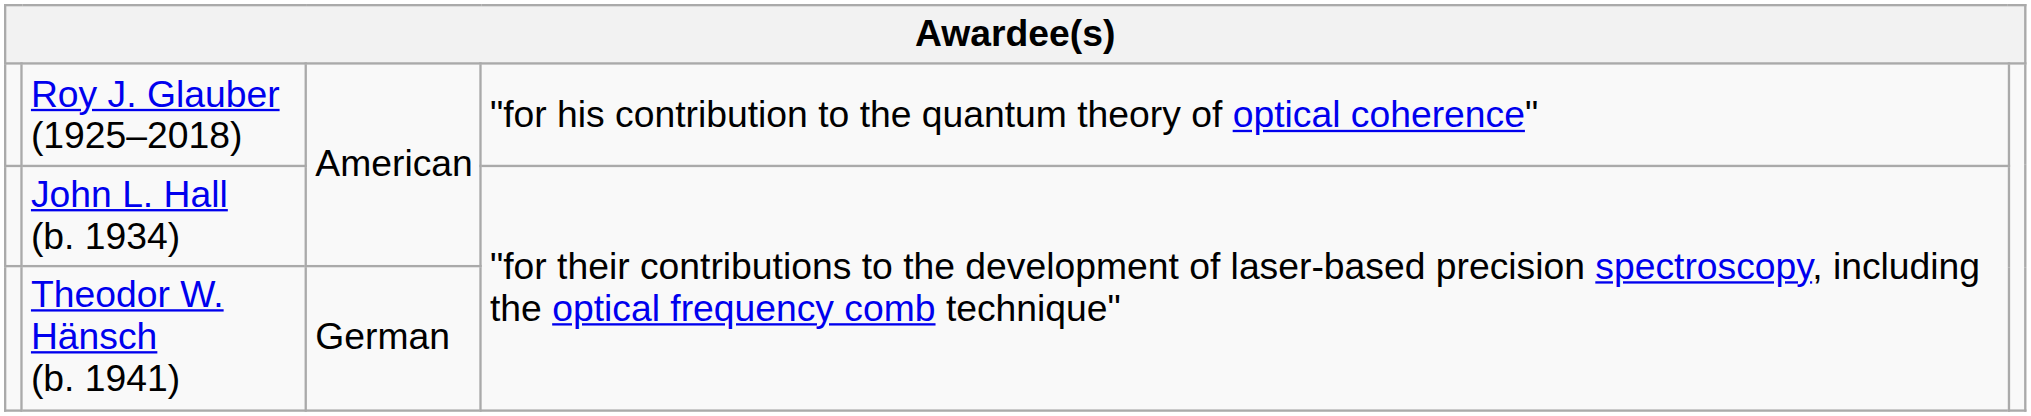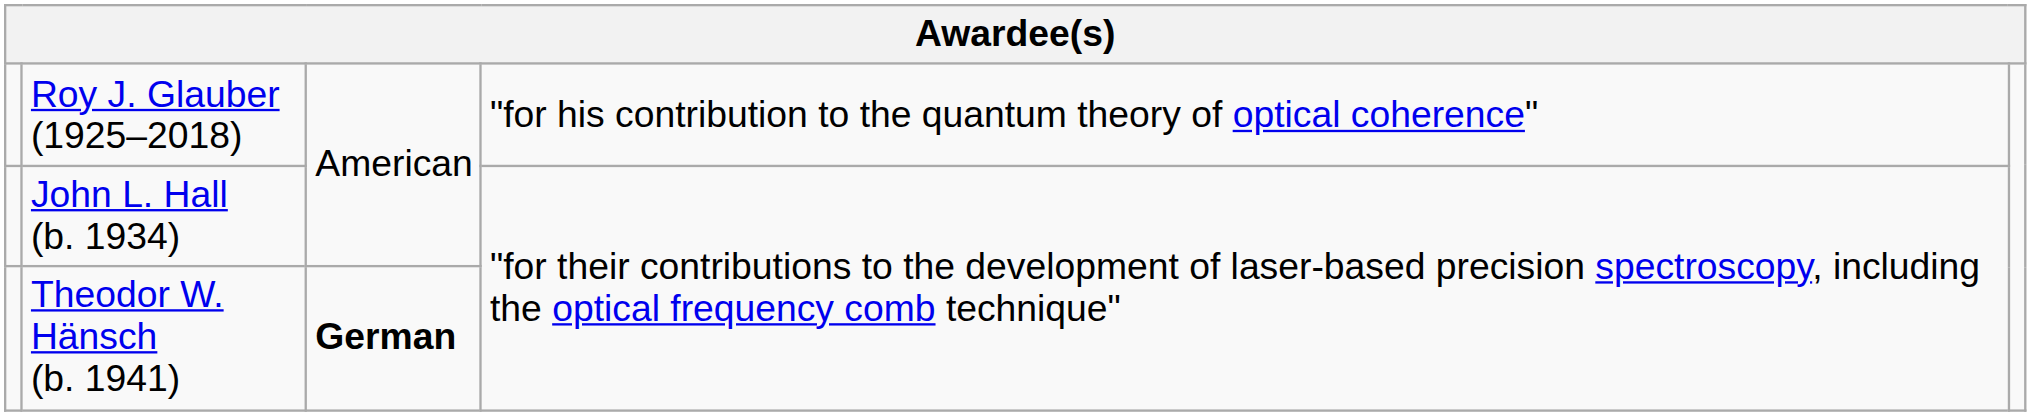Theodor W. Hänsch (b. 1941) | column 3: normal -> bold
